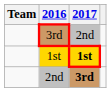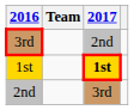columns swapped: Team <-> 2016
row 4 | 2017: bold -> normal
